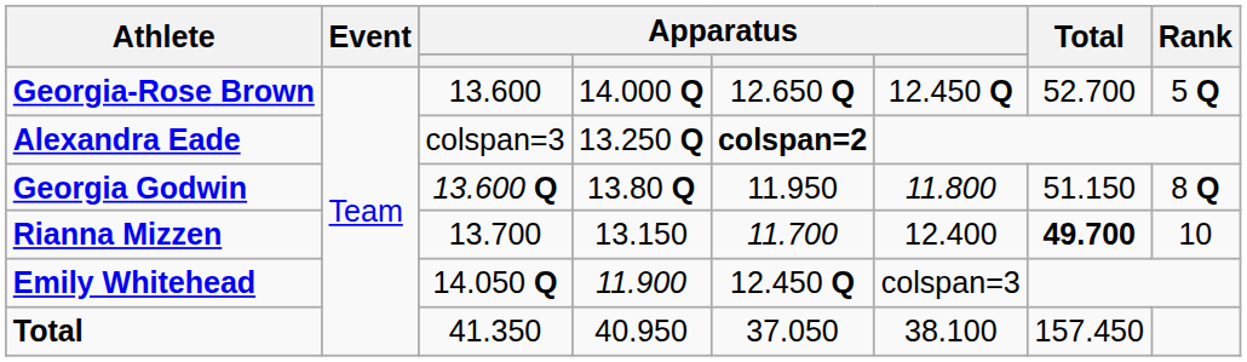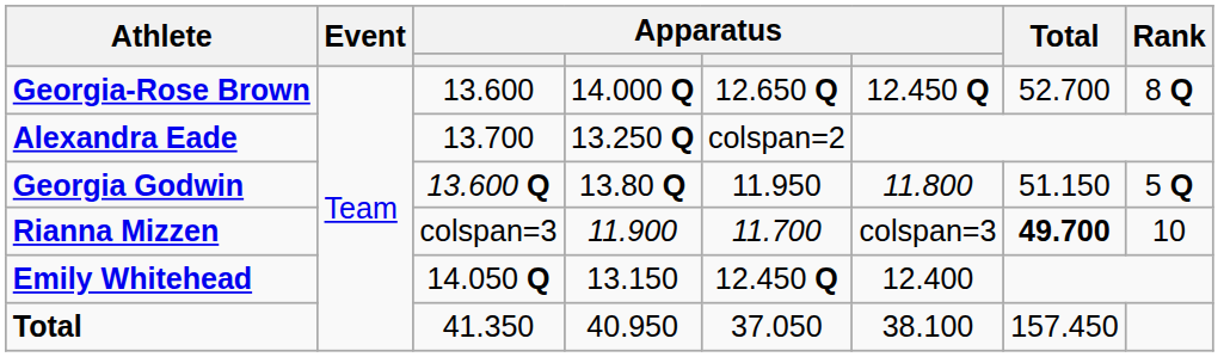Georgia-Rose Brown | Rank: 5 Q -> 8 Q
Alexandra Eade | column 3: colspan=3 -> 13.700
Alexandra Eade | column 5: bold -> normal
Georgia Godwin | Rank: 8 Q -> 5 Q
Rianna Mizzen | column 3: 13.700 -> colspan=3
Rianna Mizzen | column 4: 13.150 -> 11.900
Rianna Mizzen | column 6: 12.400 -> colspan=3
Emily Whitehead | column 4: 11.900 -> 13.150
Emily Whitehead | column 6: colspan=3 -> 12.400
